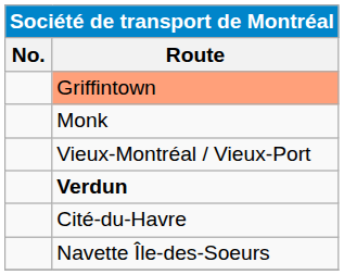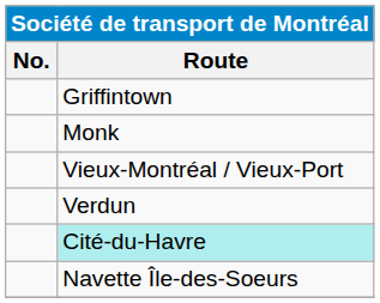Griffintown | Route: lightsalmon background -> no background
Verdun | Route: bold -> normal
Cité-du-Havre | Route: no background -> paleturquoise background
